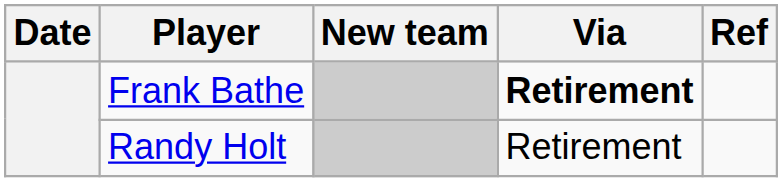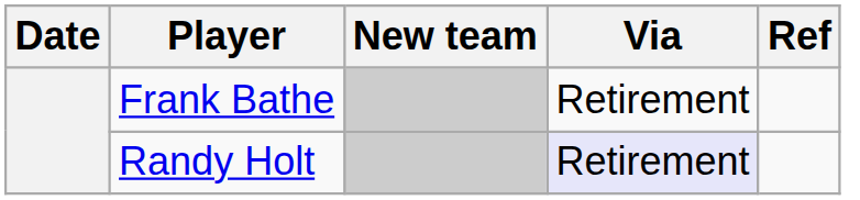Frank Bathe | Via: bold -> normal
Randy Holt | Via: no background -> lavender background
